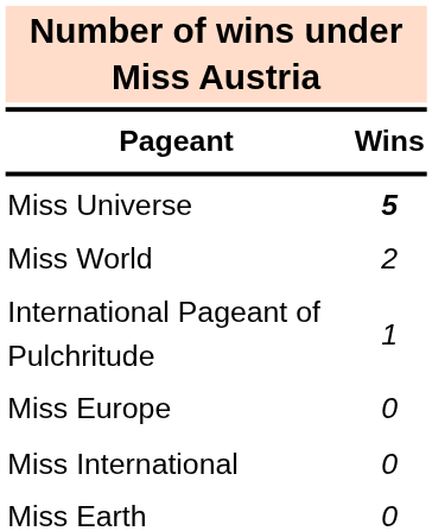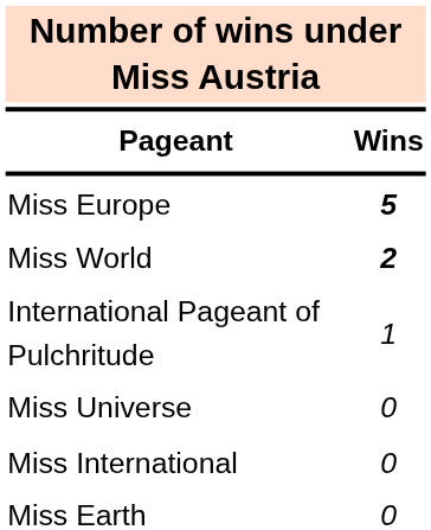row 3 | column 1: Miss Universe -> Miss Europe
row 4 | column 2: normal -> bold
row 6 | column 1: Miss Europe -> Miss Universe
